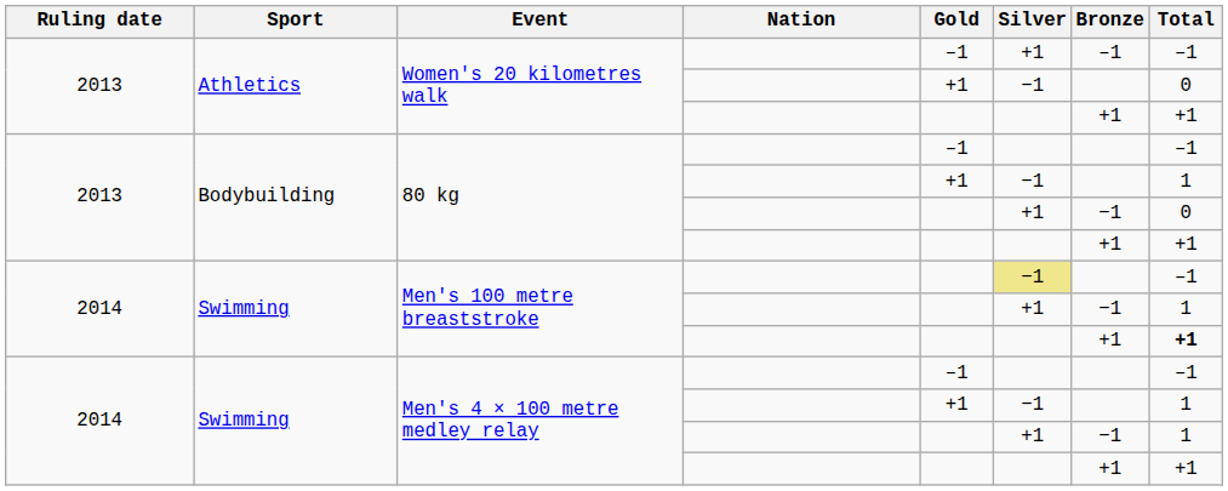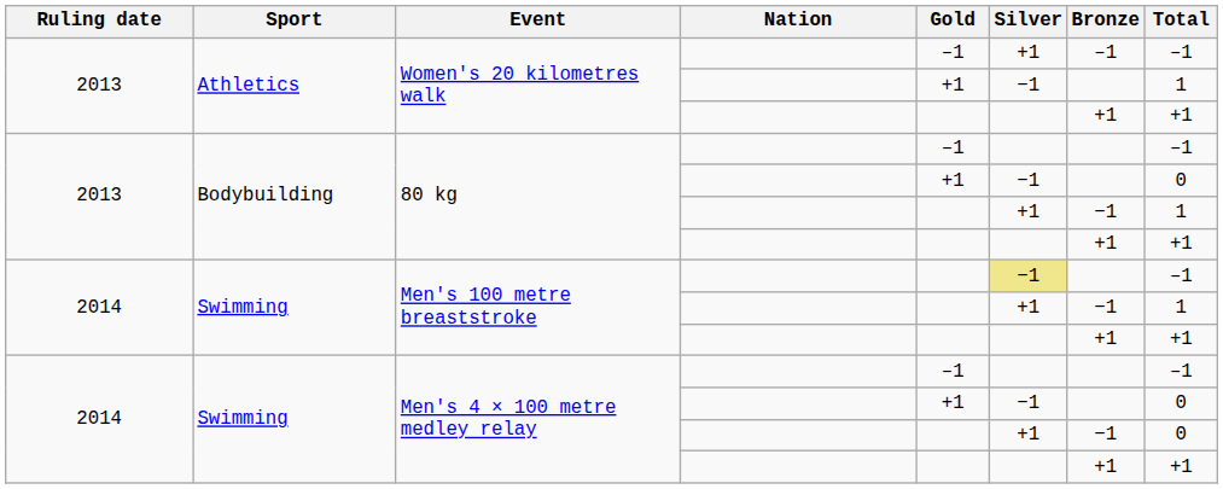row 3 | Total: 0 -> 1
row 6 | Total: 1 -> 0
row 7 | Total: 0 -> 1
row 11 | Total: bold -> normal
row 13 | Total: 1 -> 0
row 14 | Total: 1 -> 0
